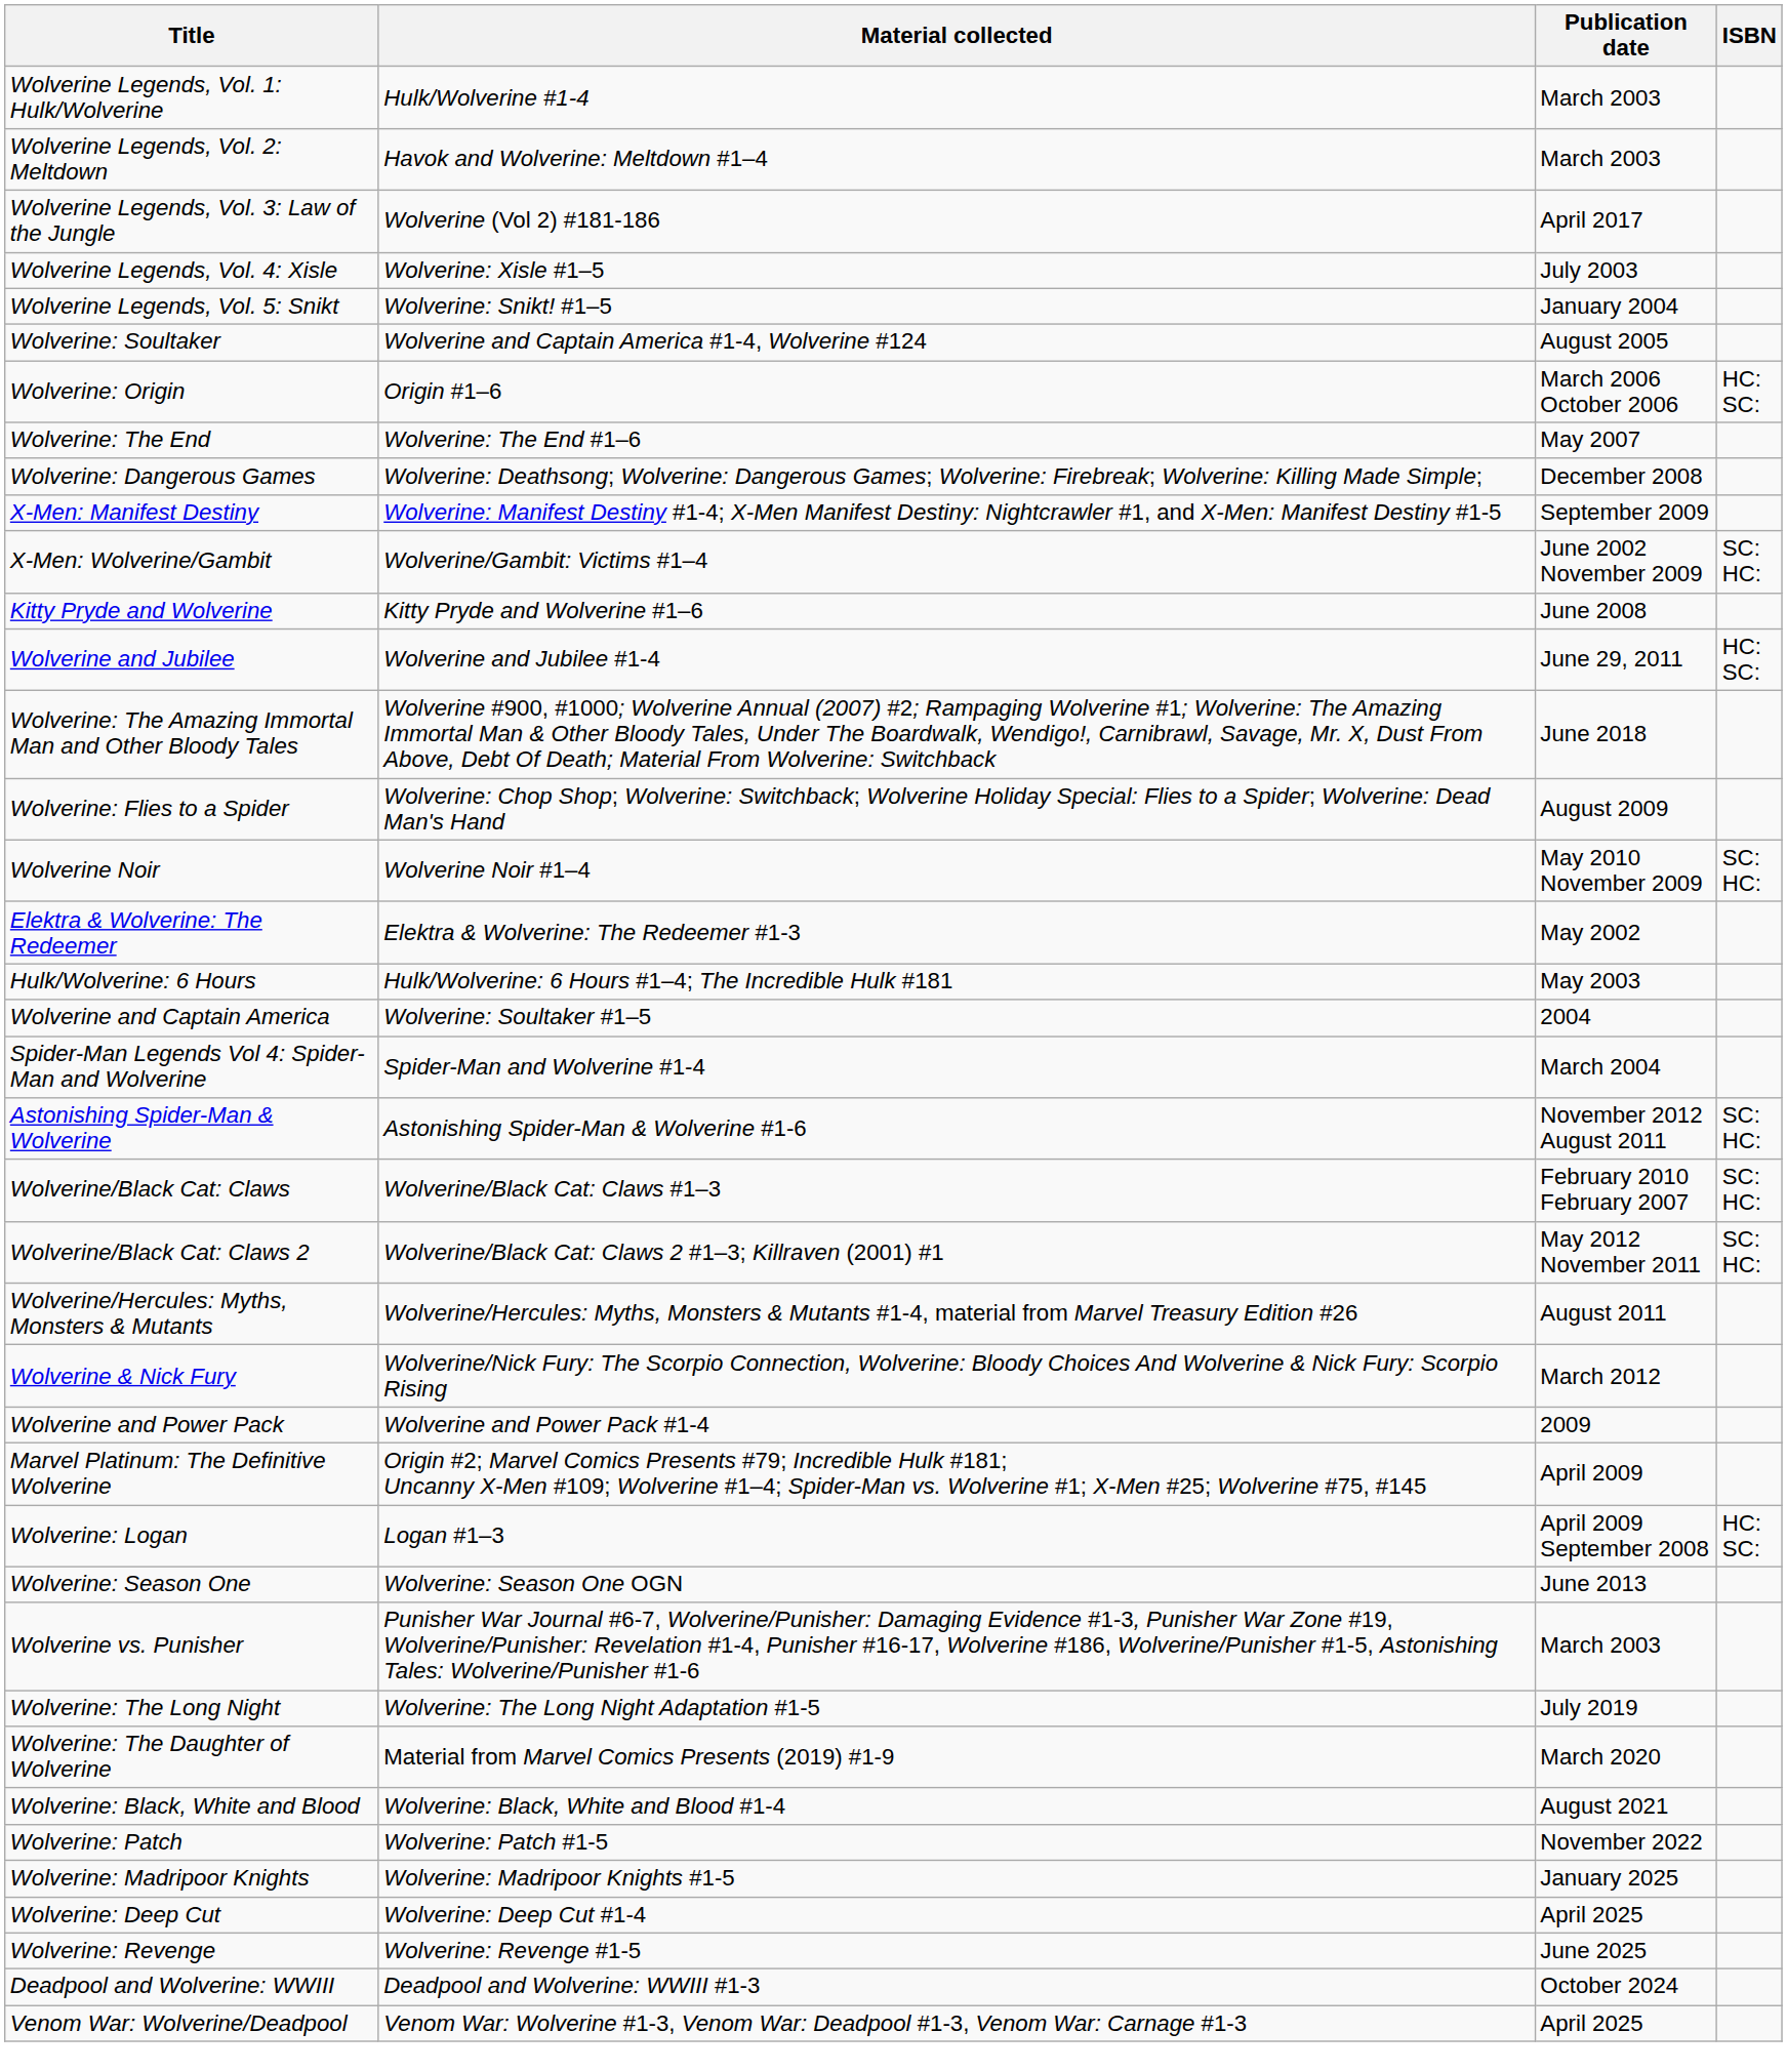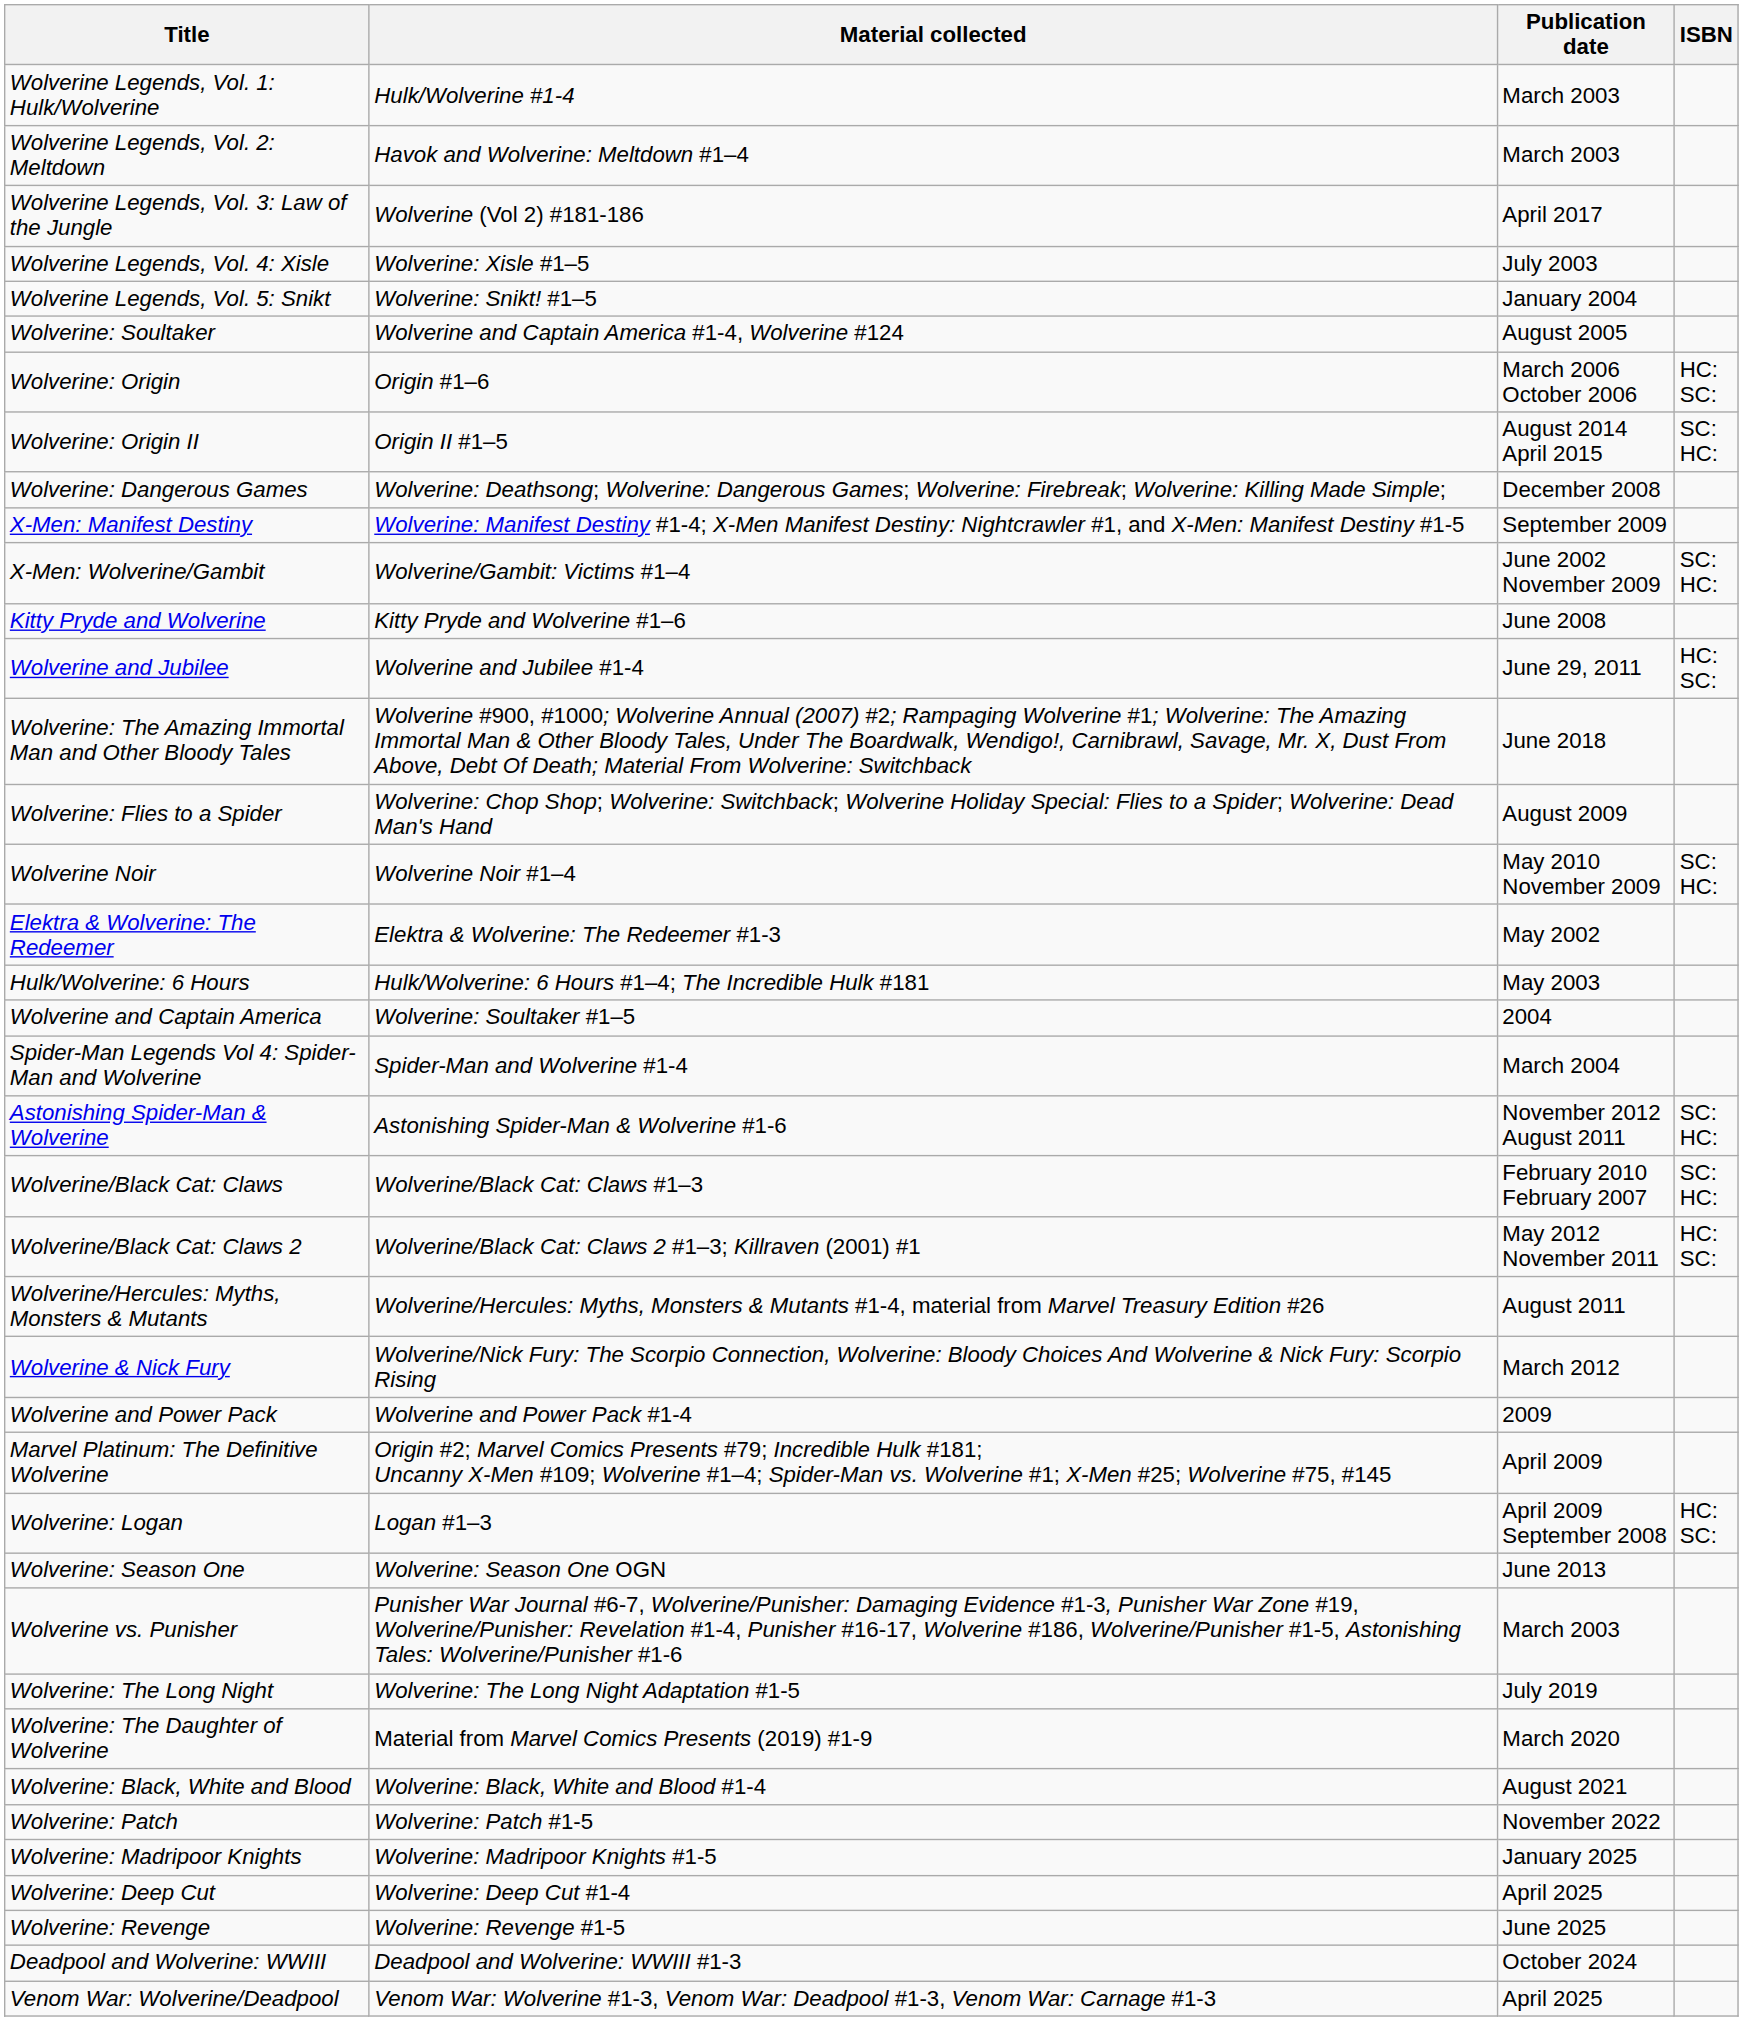+ row: Wolverine: Origin II | Origin II #1–5 | August 2014 April 2015 | SC: HC:
- row: Wolverine: The End | Wolverine: The End #1–6 | May 2007
Wolverine/Black Cat: Claws 2 | ISBN: SC: HC: -> HC: SC:
